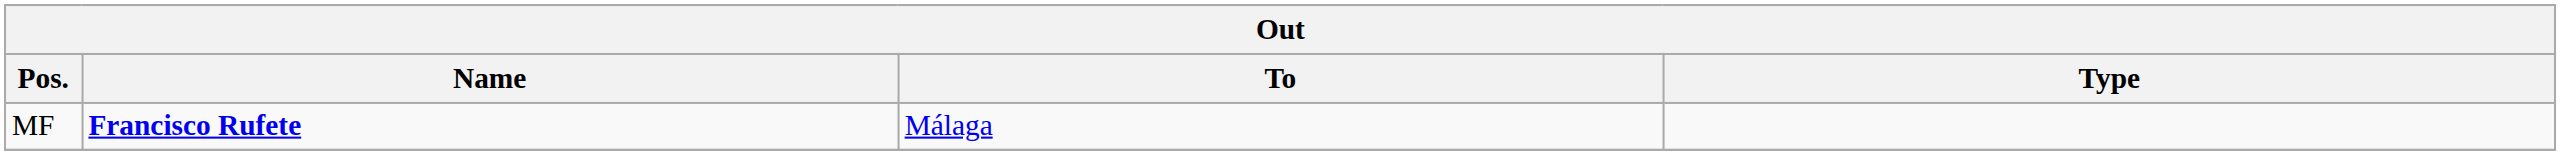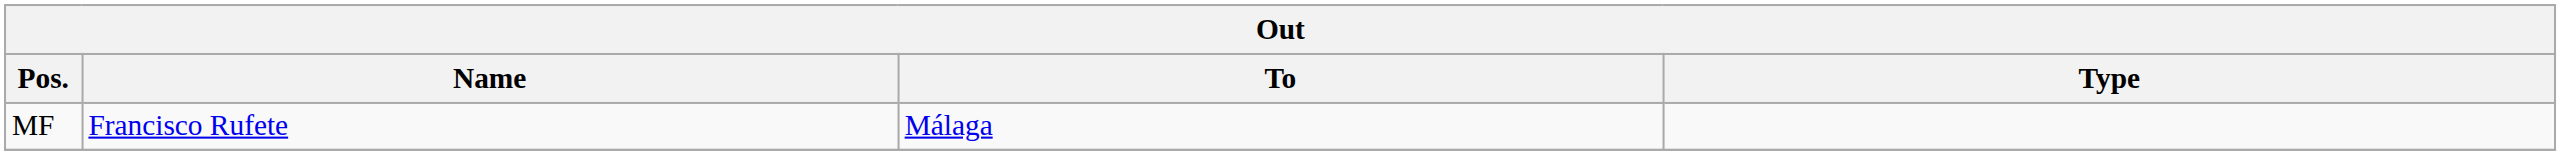MF | Name: bold -> normal
